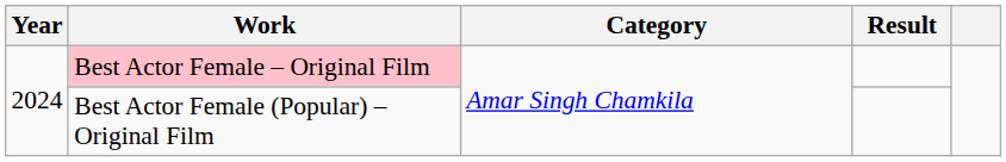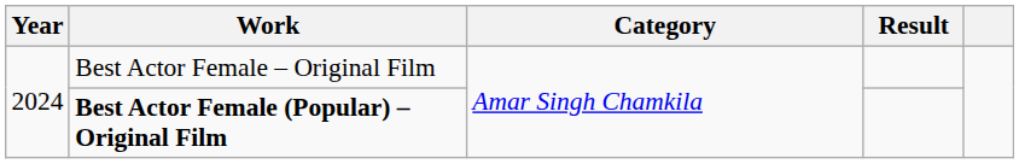Best Actor Female – Original Film | Work: pink background -> no background
Best Actor Female (Popular) – Original Film | Work: normal -> bold
